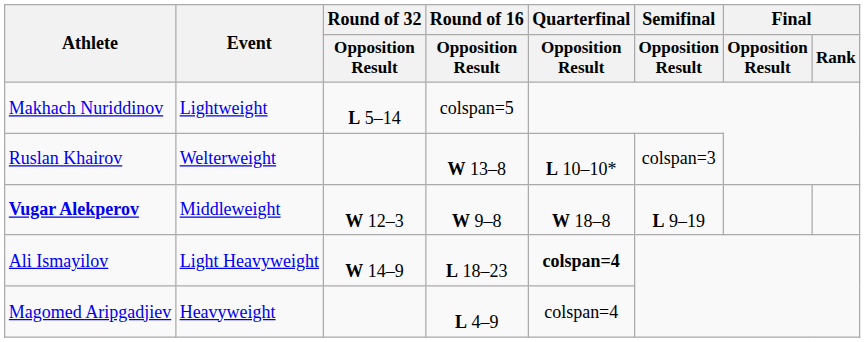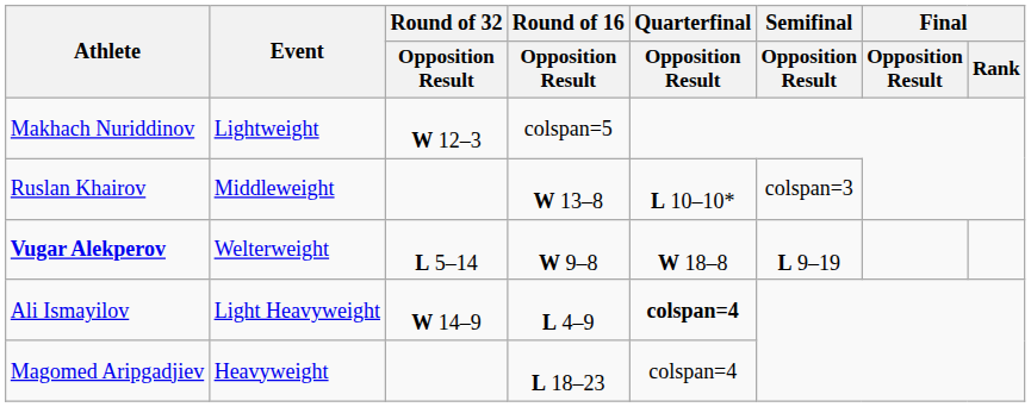Makhach Nuriddinov | Round of 32 / Opposition Result: L 5–14 -> W 12–3
Ruslan Khairov | Event: Welterweight -> Middleweight
Vugar Alekperov | Event: Middleweight -> Welterweight
Vugar Alekperov | Round of 32 / Opposition Result: W 12–3 -> L 5–14
Ali Ismayilov | Round of 16 / Opposition Result: L 18–23 -> L 4–9
Magomed Aripgadjiev | Round of 16 / Opposition Result: L 4–9 -> L 18–23
